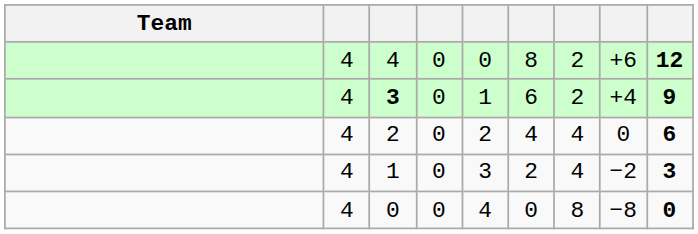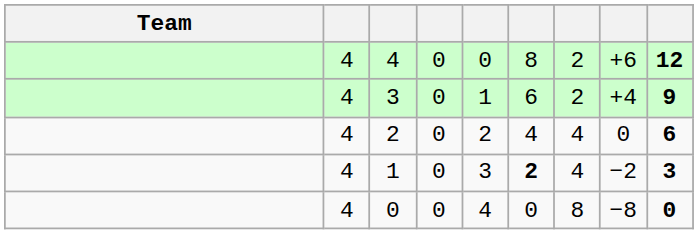row 3 | column 3: bold -> normal
row 5 | column 6: normal -> bold
